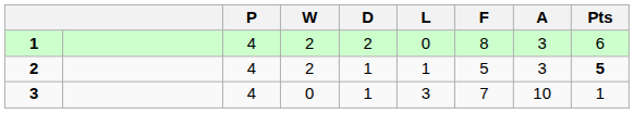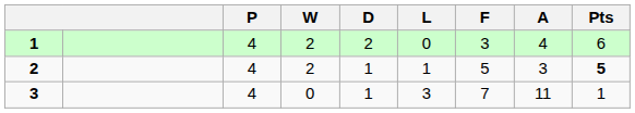row 2 | F: 8 -> 3
row 2 | A: 3 -> 4
row 4 | A: 10 -> 11
